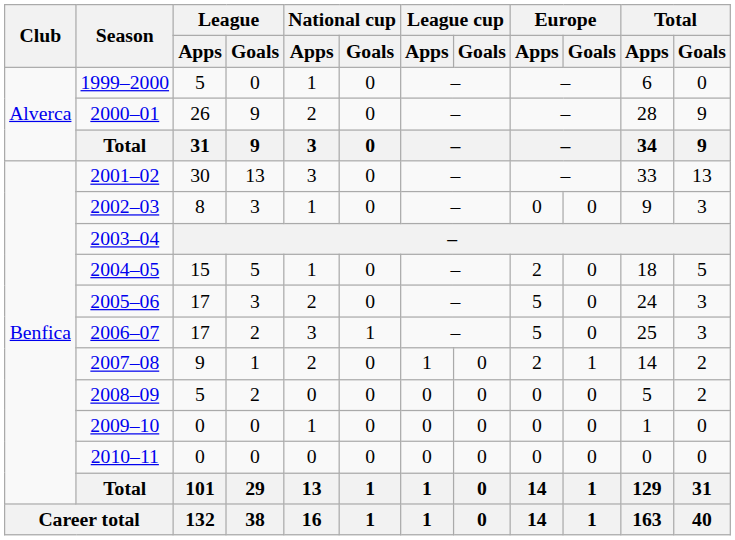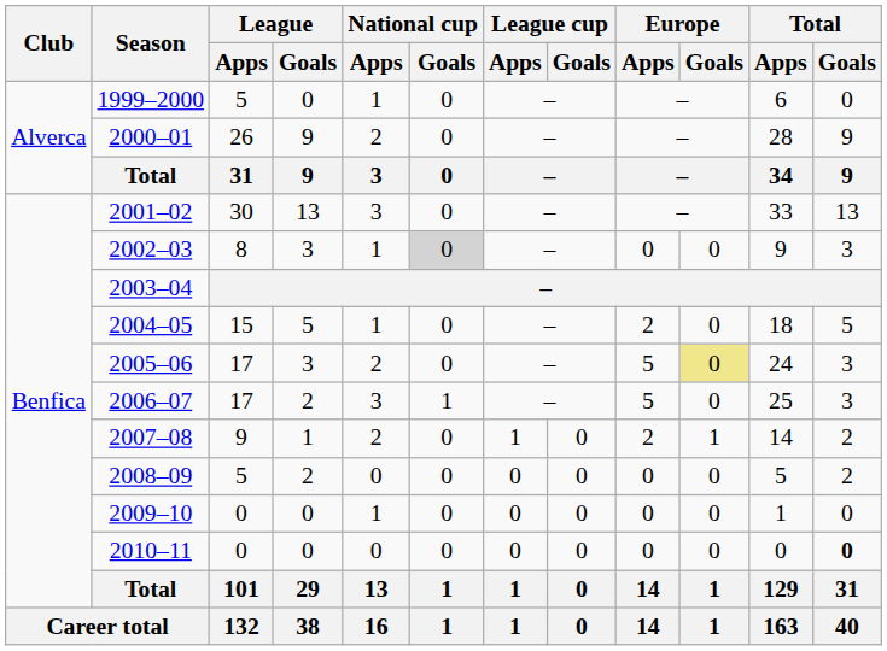2002–03 | National cup / Goals: no background -> lightgrey background
2005–06 | Europe / Goals: no background -> khaki background
2010–11 | Total / Goals: normal -> bold
